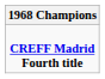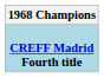row 2 | column 1: no background -> lightblue background
